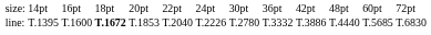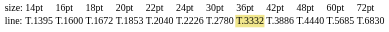line: | column 4: bold -> normal
line: | column 9: no background -> khaki background
